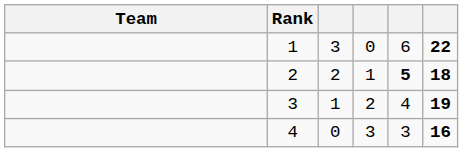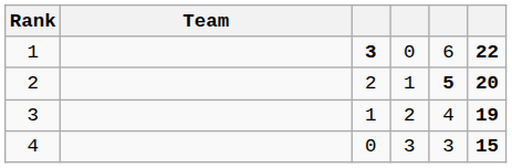columns swapped: Rank <-> Team
row 2 | column 3: normal -> bold
row 3 | column 6: 18 -> 20
row 5 | column 6: 16 -> 15
